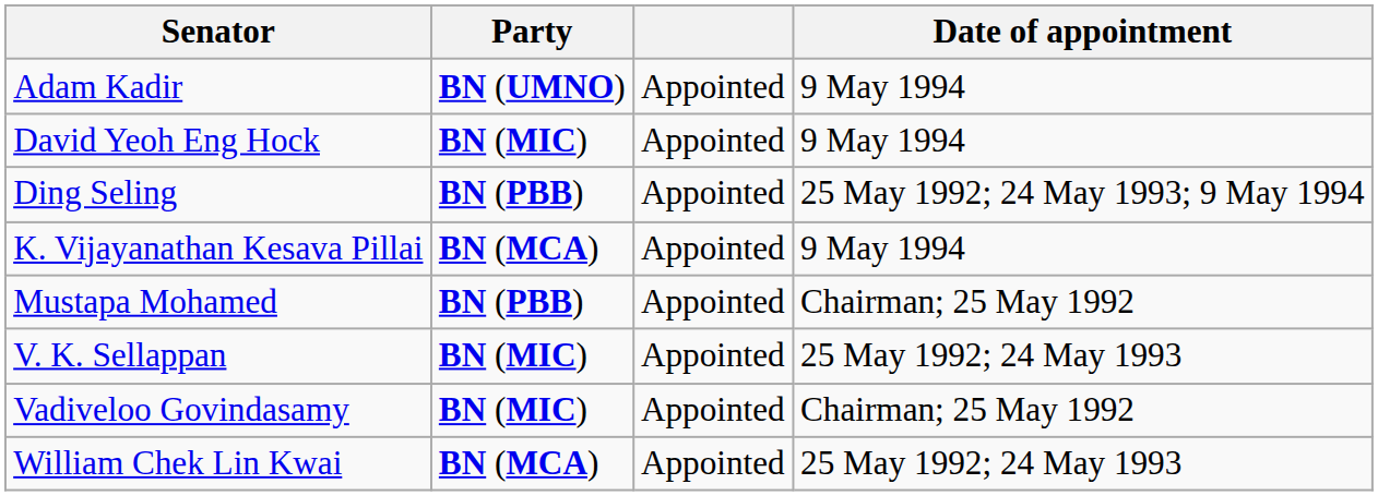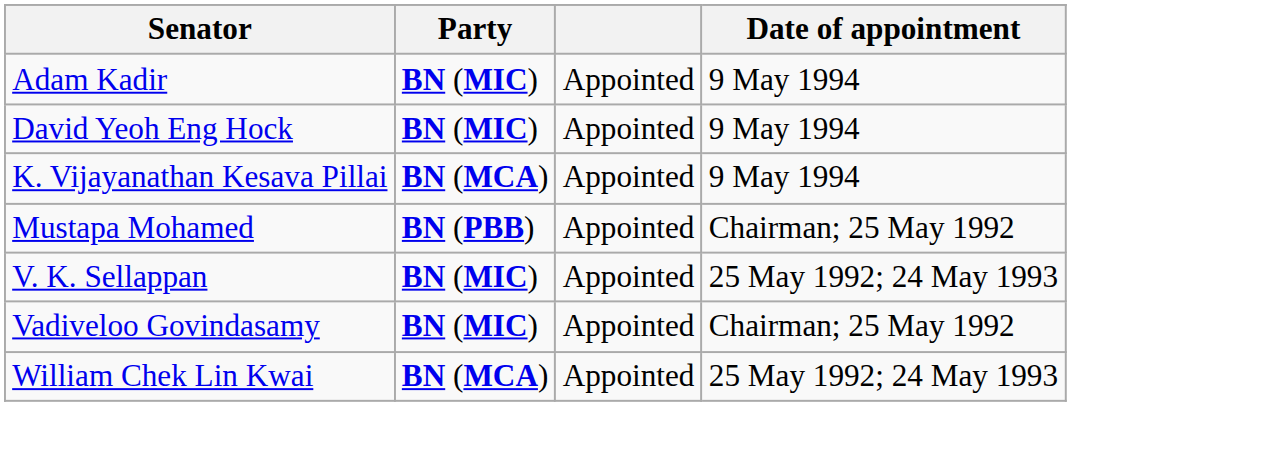Adam Kadir | Party: BN (UMNO) -> BN (MIC)
- row: Ding Seling | BN (PBB) | Appointed | 25 May 1992; 24 May 1993; 9 May 1994
